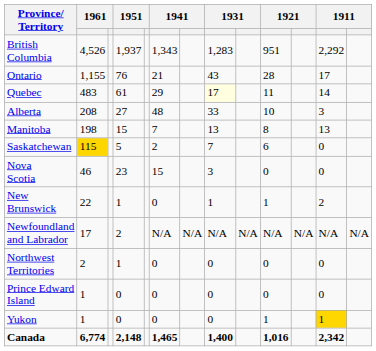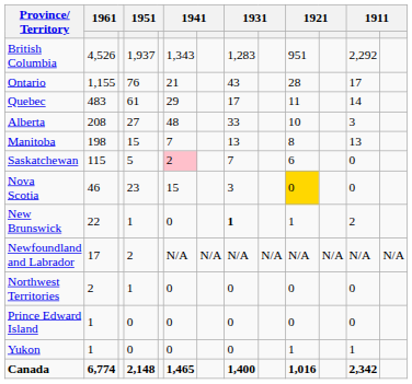Quebec | column 8: lightyellow background -> no background
Saskatchewan | column 2: gold background -> no background
Saskatchewan | column 6: no background -> pink background
Nova Scotia | column 10: no background -> gold background
New Brunswick | column 8: normal -> bold
Yukon | column 12: gold background -> no background
